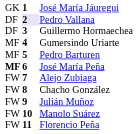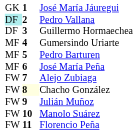Pedro Vallana | column 1: no background -> paleturquoise background
Pedro Vallana | column 2: lavender background -> no background
José María Peña | column 1: bold -> normal
Chacho González | column 2: no background -> lightyellow background
